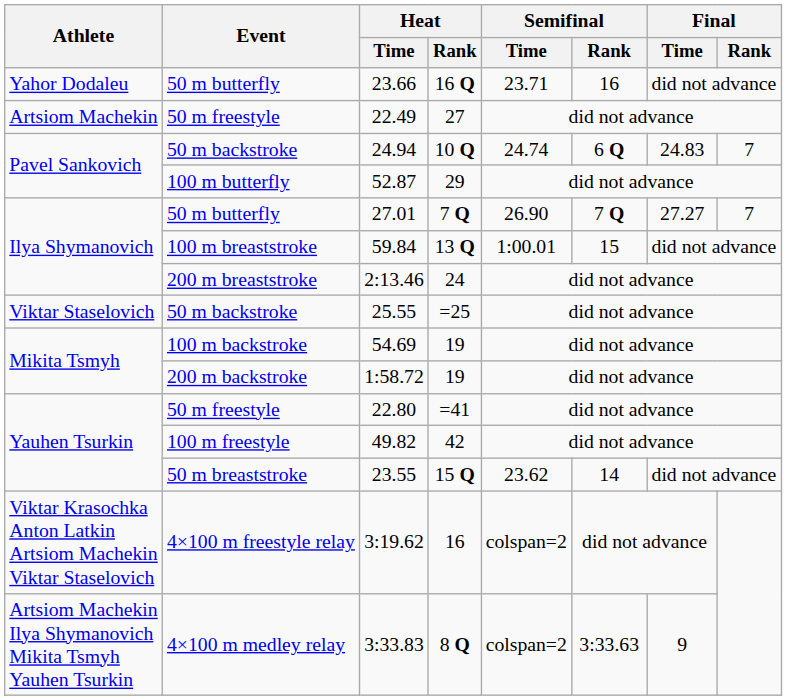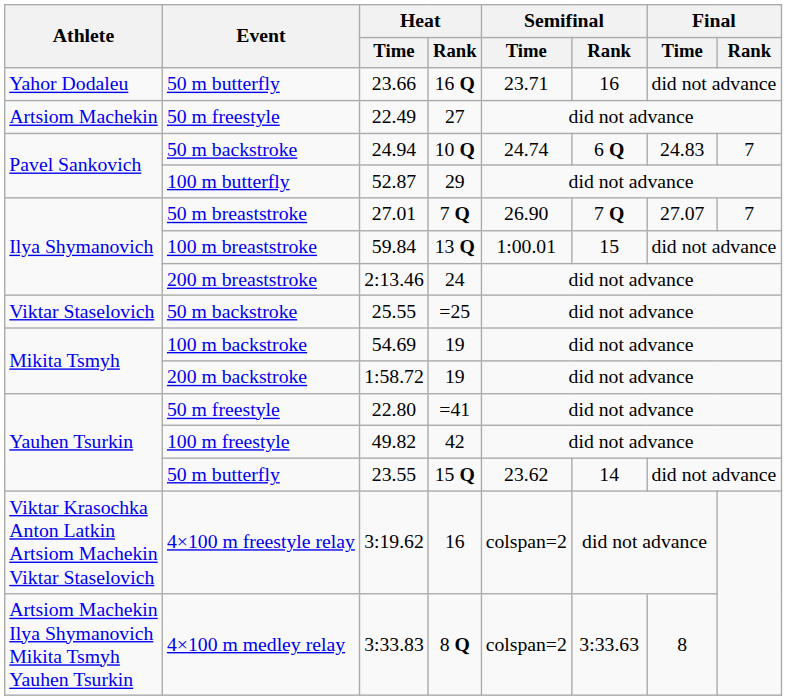27.01 | Event: 50 m butterfly -> 50 m breaststroke
27.01 | Final / Time: 27.27 -> 27.07
23.55 | Event: 50 m breaststroke -> 50 m butterfly
3:33.83 | Final / Time: 9 -> 8
